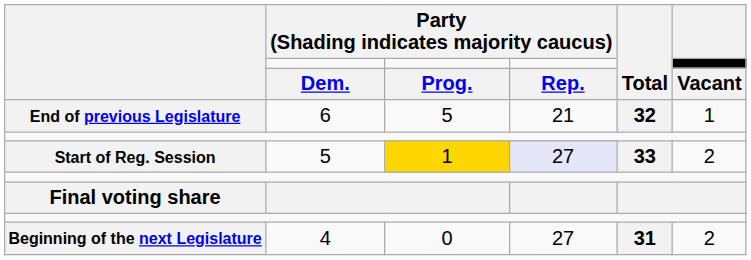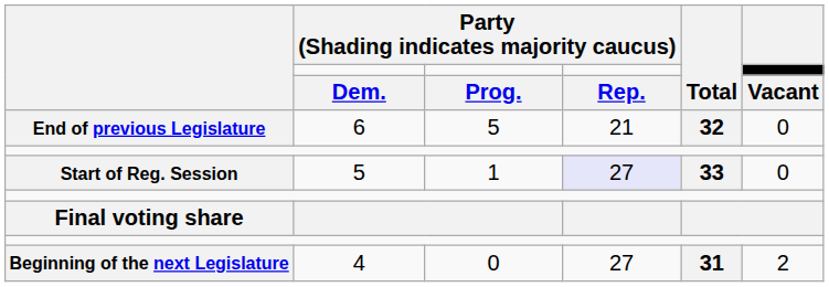End of previous Legislature | column 6: 1 -> 0
Start of Reg. Session | column 3: gold background -> no background
Start of Reg. Session | column 6: 2 -> 0
